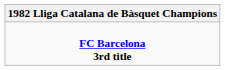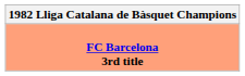row 2 | column 1: no background -> lightsalmon background
